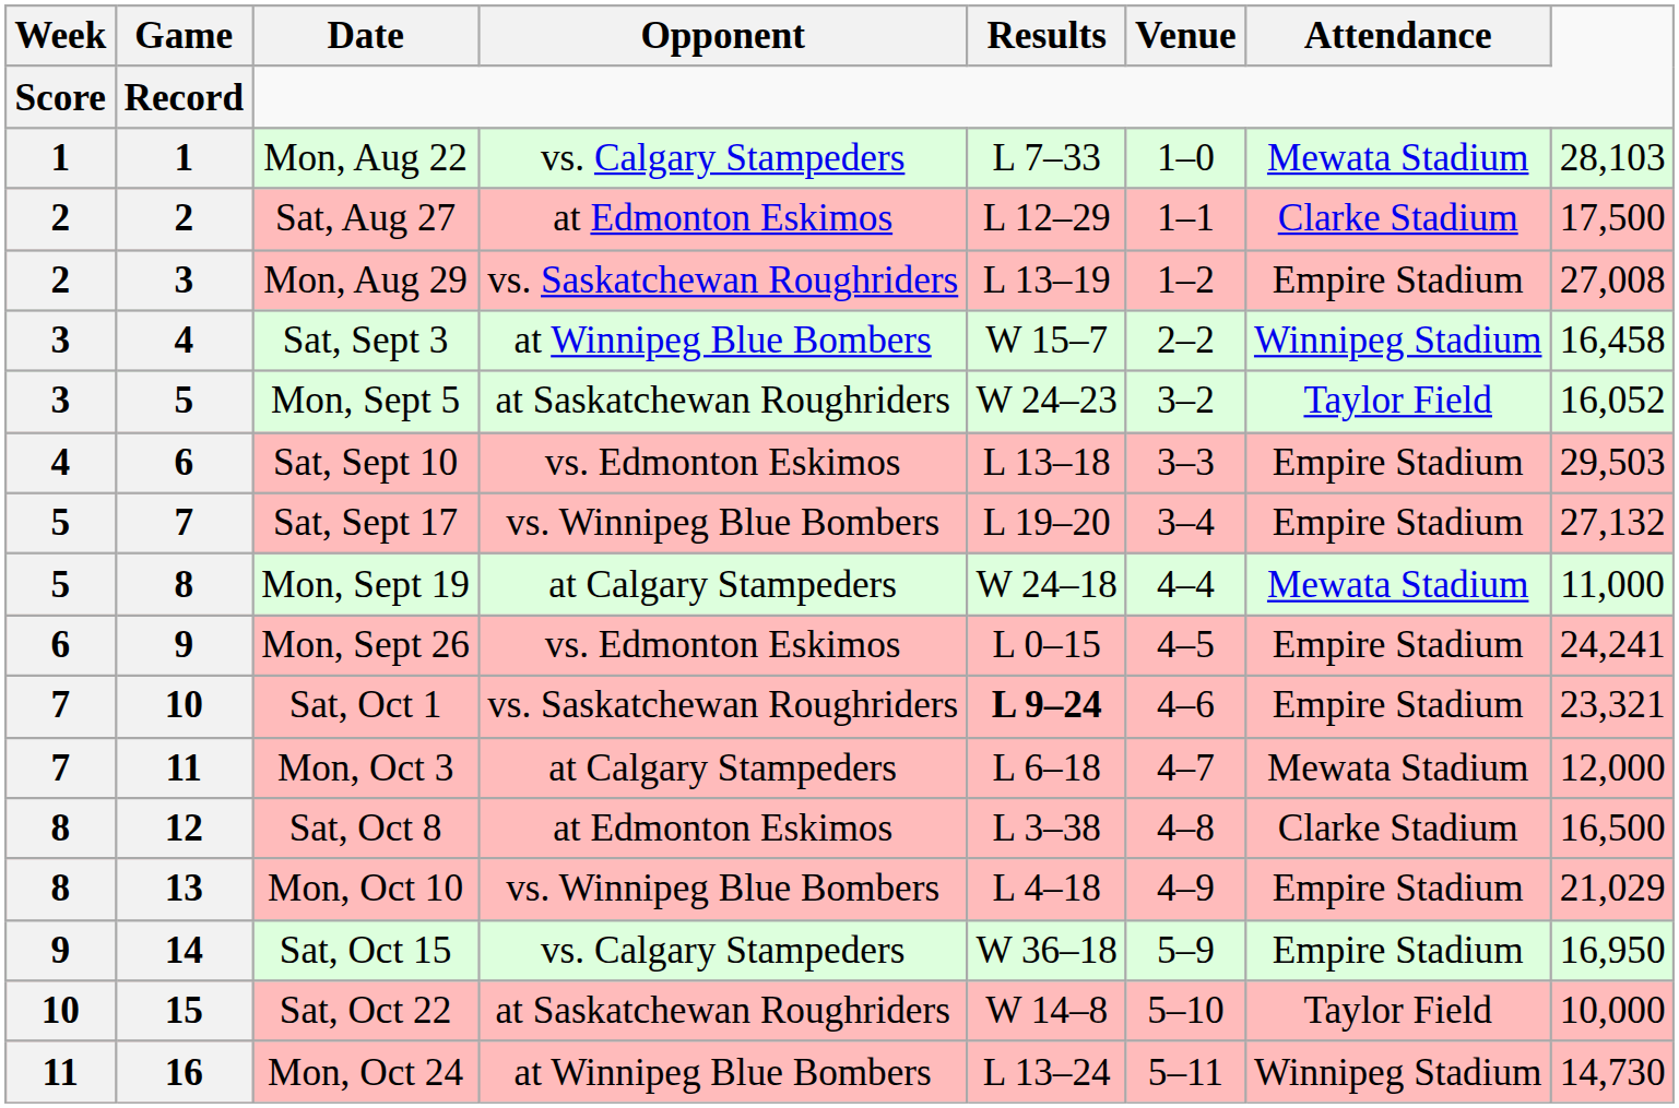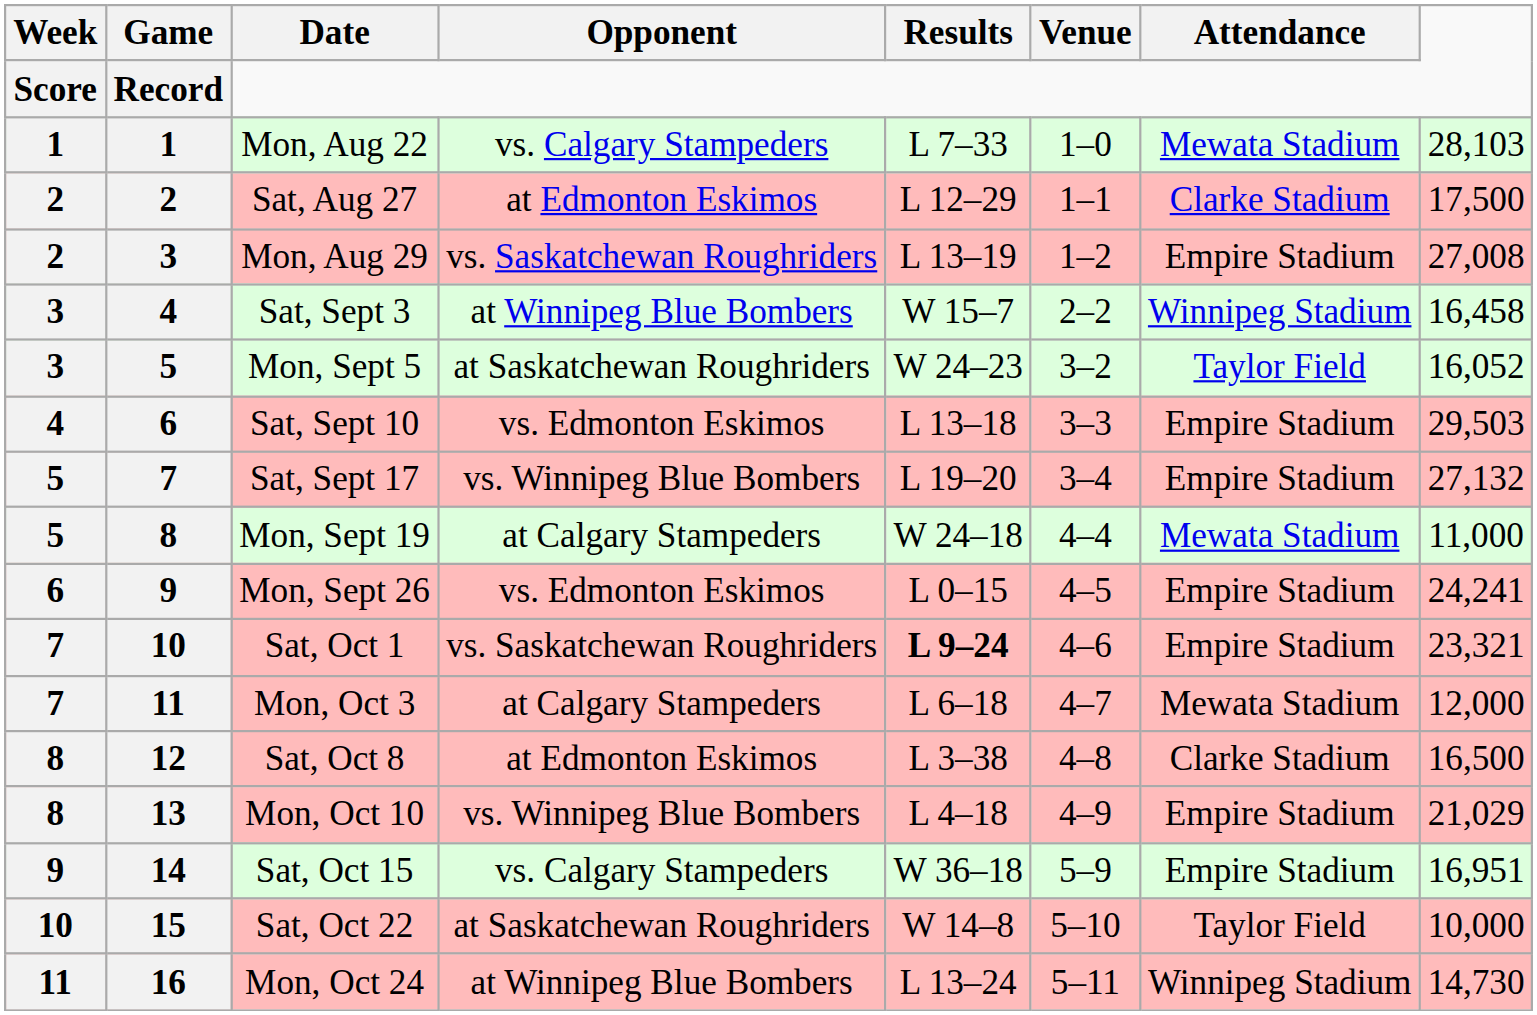Sat, Oct 15 | column 8: 16,950 -> 16,951
